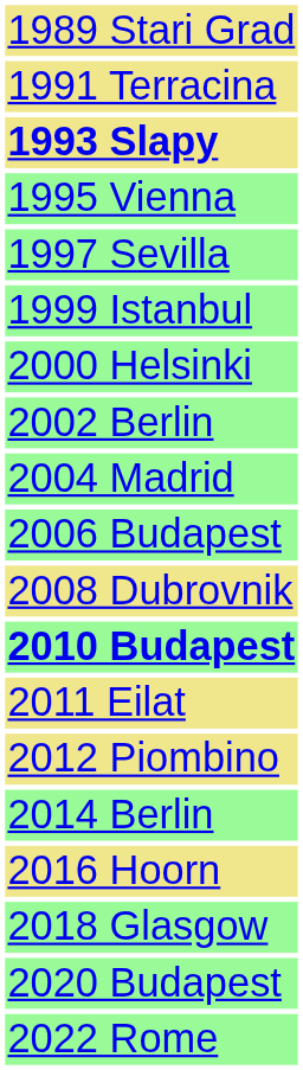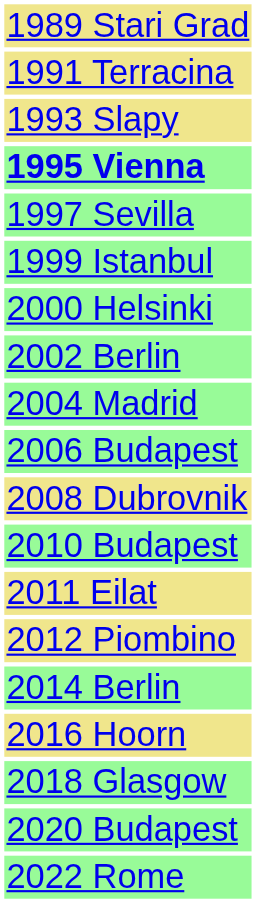1993 Slapy | column 1: bold -> normal
1995 Vienna | column 1: normal -> bold
2010 Budapest | column 1: bold -> normal
